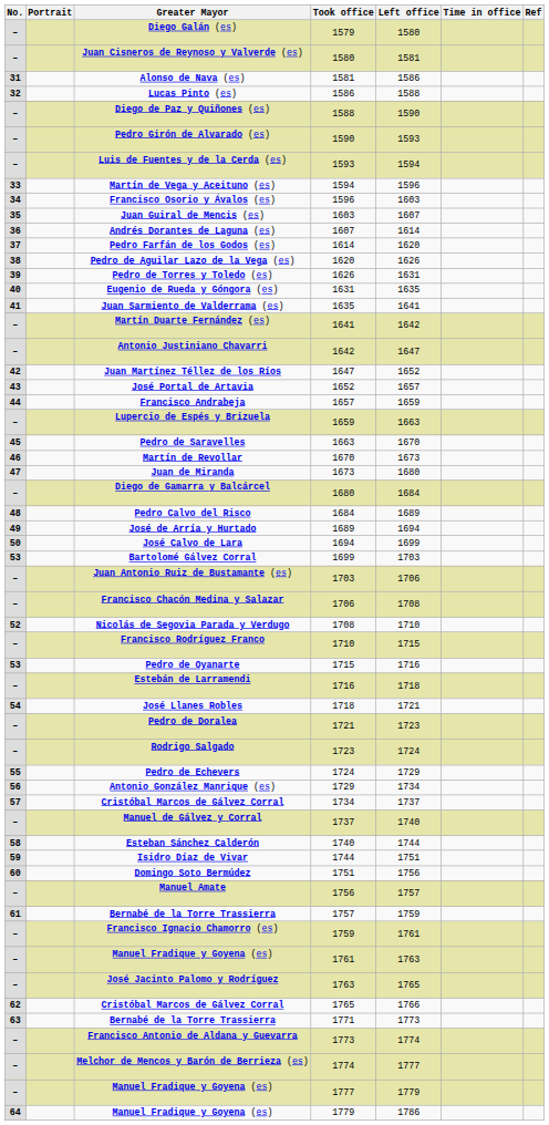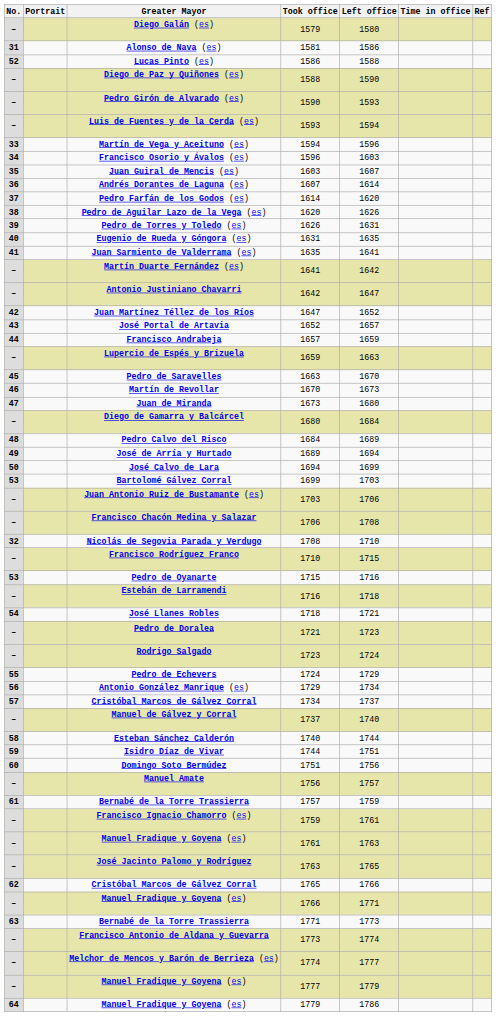- row: – | Juan Cisneros de Reynoso y Valverde (es) | 1580 | 1581
Lucas Pinto (es) | No.: 32 -> 52
Nicolás de Segovia Parada y Verdugo | No.: 52 -> 32
+ row: – | Manuel Fradique y Goyena (es) | 1766 | 1771
